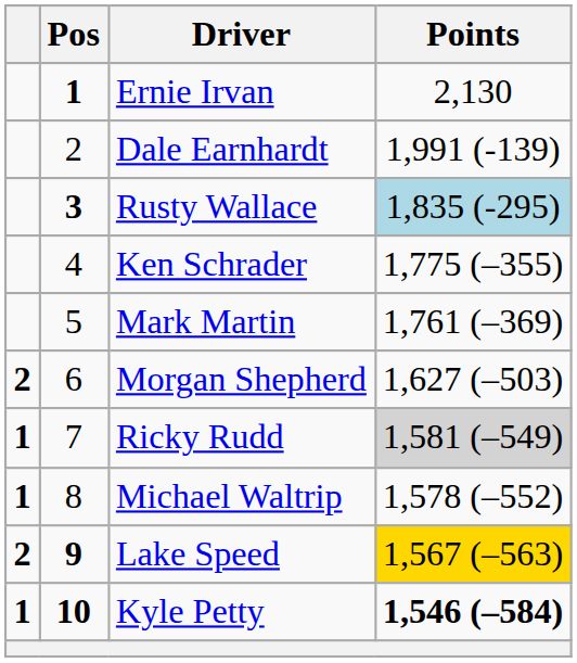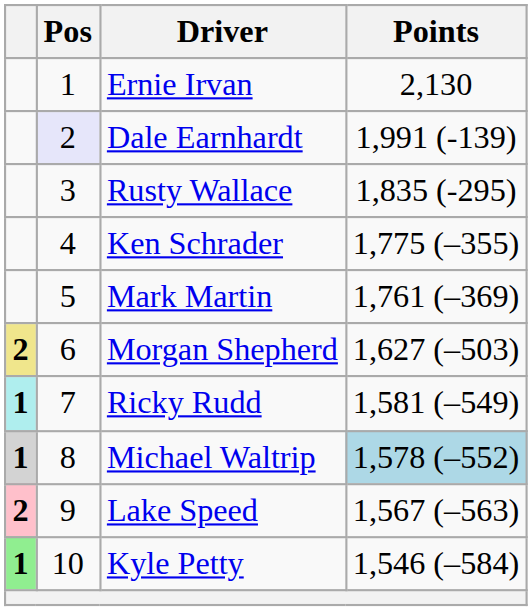Ernie Irvan | Pos: bold -> normal
Dale Earnhardt | Pos: no background -> lavender background
Rusty Wallace | Pos: bold -> normal
Rusty Wallace | Points: lightblue background -> no background
Morgan Shepherd | column 1: no background -> khaki background
Ricky Rudd | column 1: no background -> paleturquoise background
Ricky Rudd | Points: lightgrey background -> no background
Michael Waltrip | column 1: no background -> lightgrey background
Michael Waltrip | Points: no background -> lightblue background
Lake Speed | column 1: no background -> pink background
Lake Speed | Pos: bold -> normal
Lake Speed | Points: gold background -> no background
Kyle Petty | column 1: no background -> lightgreen background
Kyle Petty | Pos: bold -> normal
Kyle Petty | Points: bold -> normal
